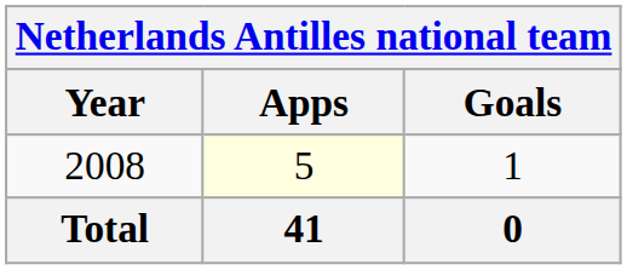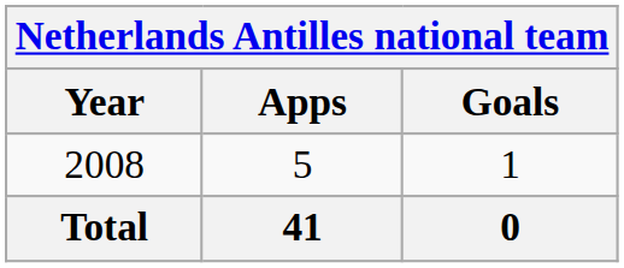2008 | Apps: lightyellow background -> no background
